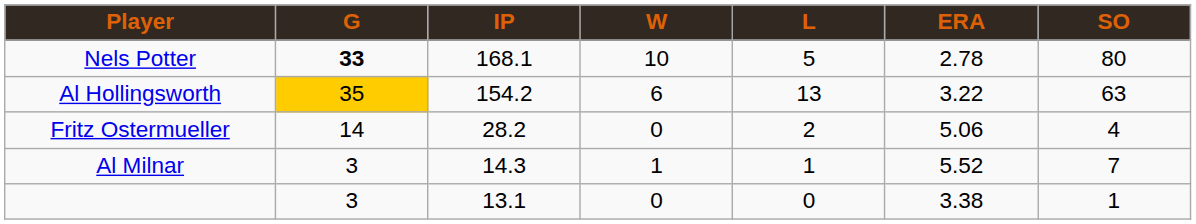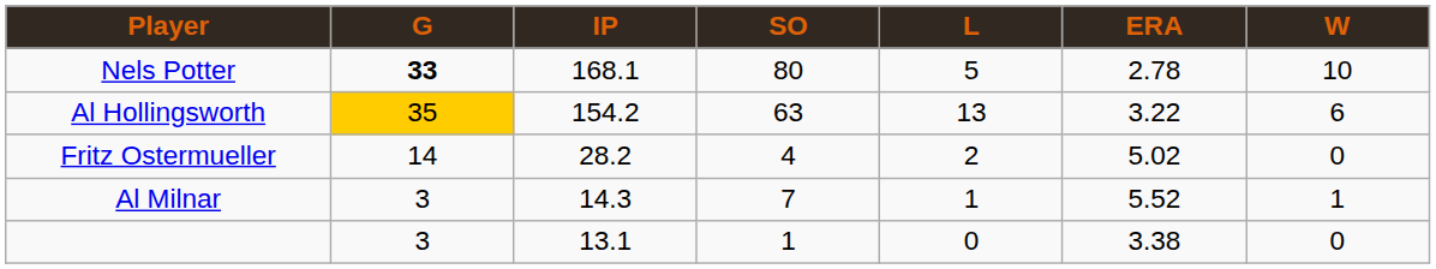columns swapped: W <-> SO
Fritz Ostermueller | ERA: 5.06 -> 5.02
